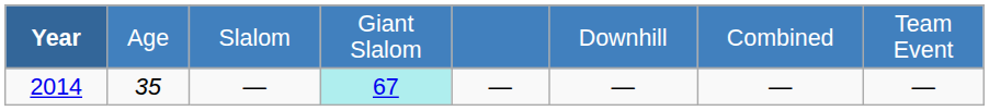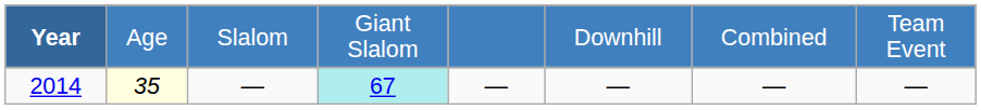2014 | column 2: no background -> lightyellow background
